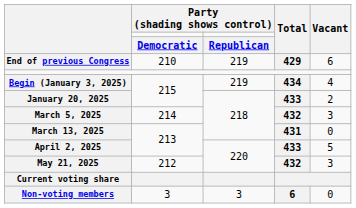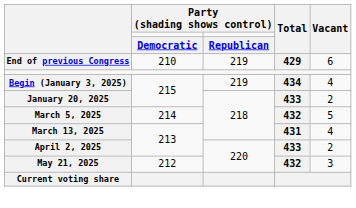March 5, 2025 | Vacant: 3 -> 5
March 13, 2025 | Vacant: 0 -> 4
April 2, 2025 | Vacant: 5 -> 2
- row: Non-voting members | 3 | 3 | 6 | 0
